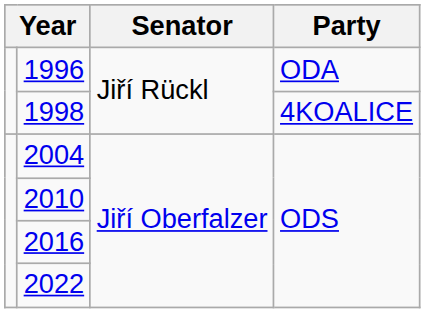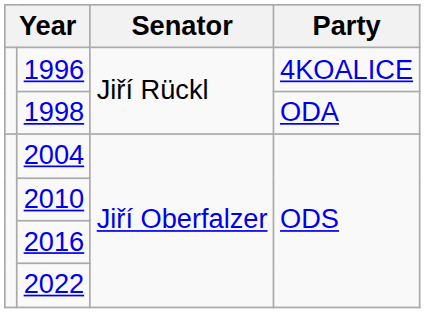1996 | Party: ODA -> 4KOALICE
1998 | Party: 4KOALICE -> ODA
